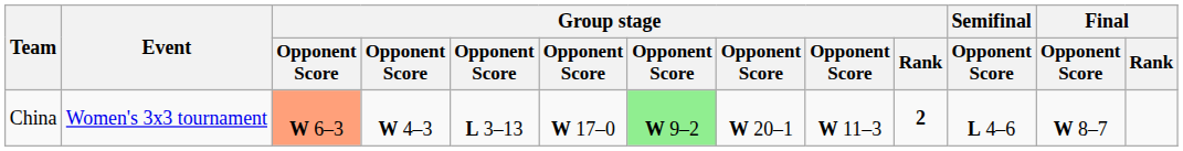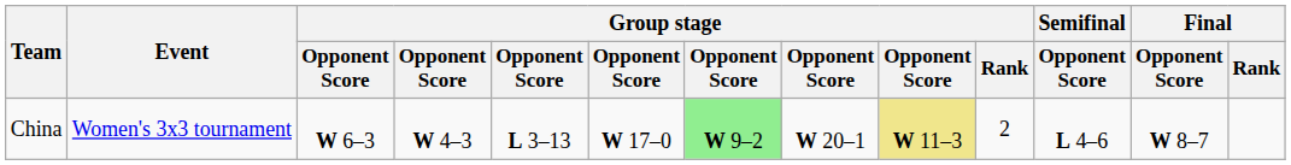China | column 3: lightsalmon background -> no background
China | column 9: no background -> khaki background
China | Group stage / Rank: bold -> normal
